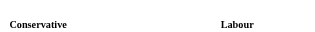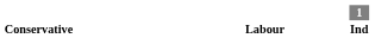+ column: 1 | Ind
